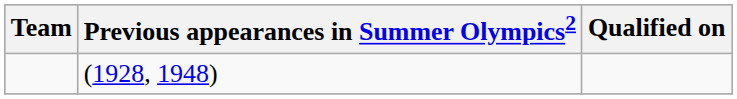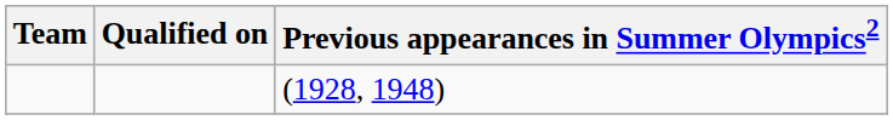columns swapped: Qualified on <-> Previous appearances in Summer Olympics2
